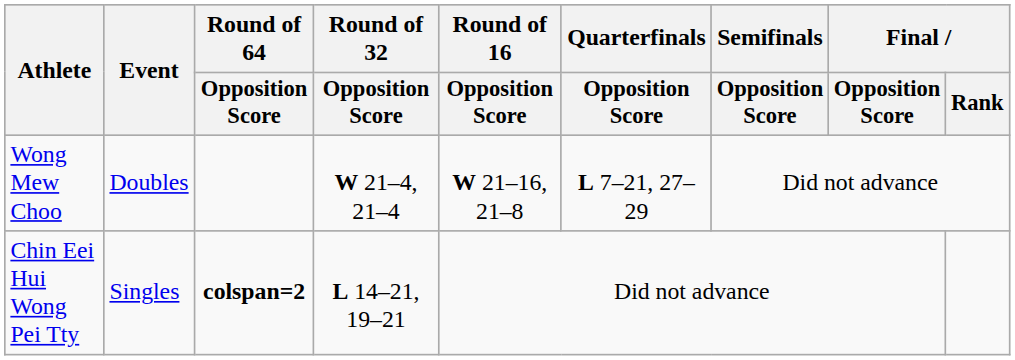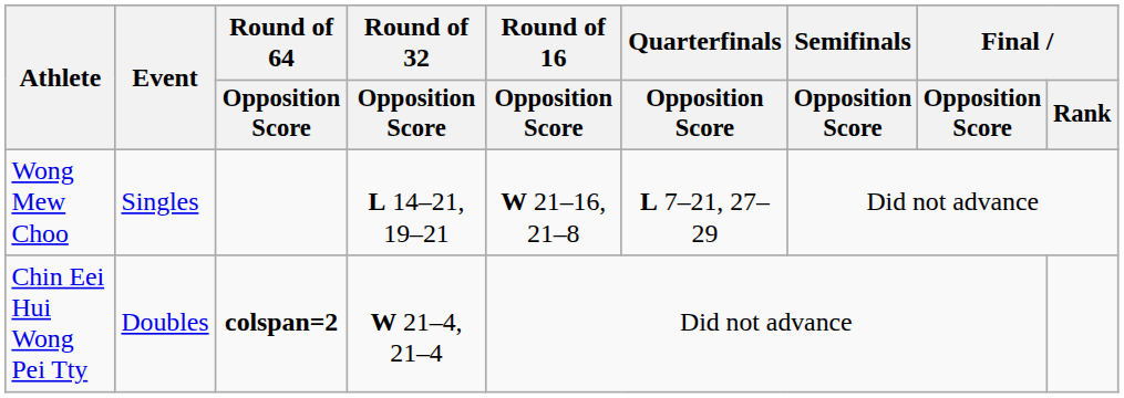Wong Mew Choo | Event: Doubles -> Singles
Wong Mew Choo | Round of 32 / Opposition Score: W 21–4, 21–4 -> L 14–21, 19–21
Chin Eei Hui Wong Pei Tty | Event: Singles -> Doubles
Chin Eei Hui Wong Pei Tty | Round of 32 / Opposition Score: L 14–21, 19–21 -> W 21–4, 21–4
